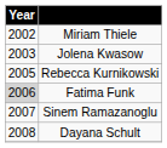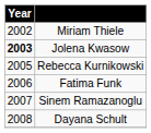Jolena Kwasow | Year: normal -> bold
Fatima Funk | Year: lightgrey background -> no background
